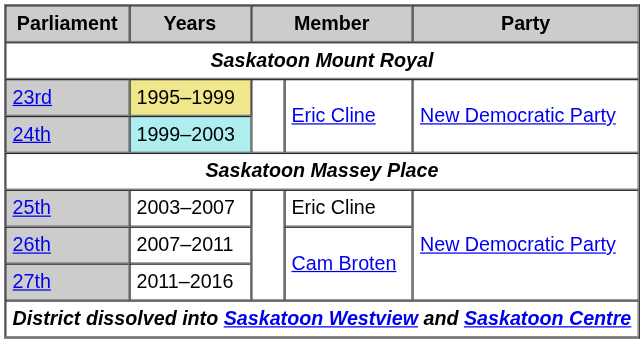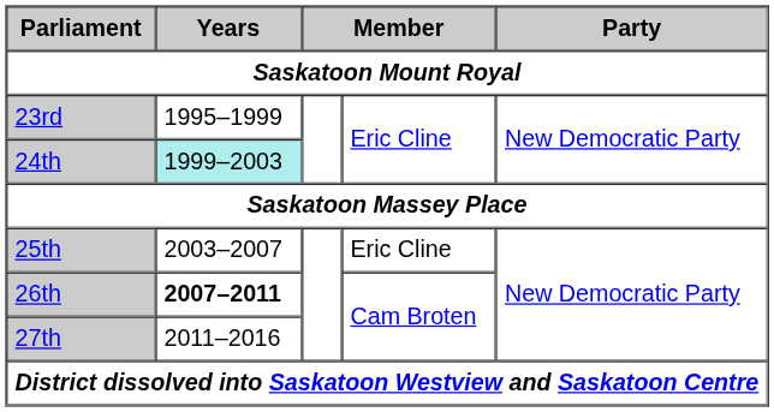23rd | Years: khaki background -> no background
26th | Years: normal -> bold
